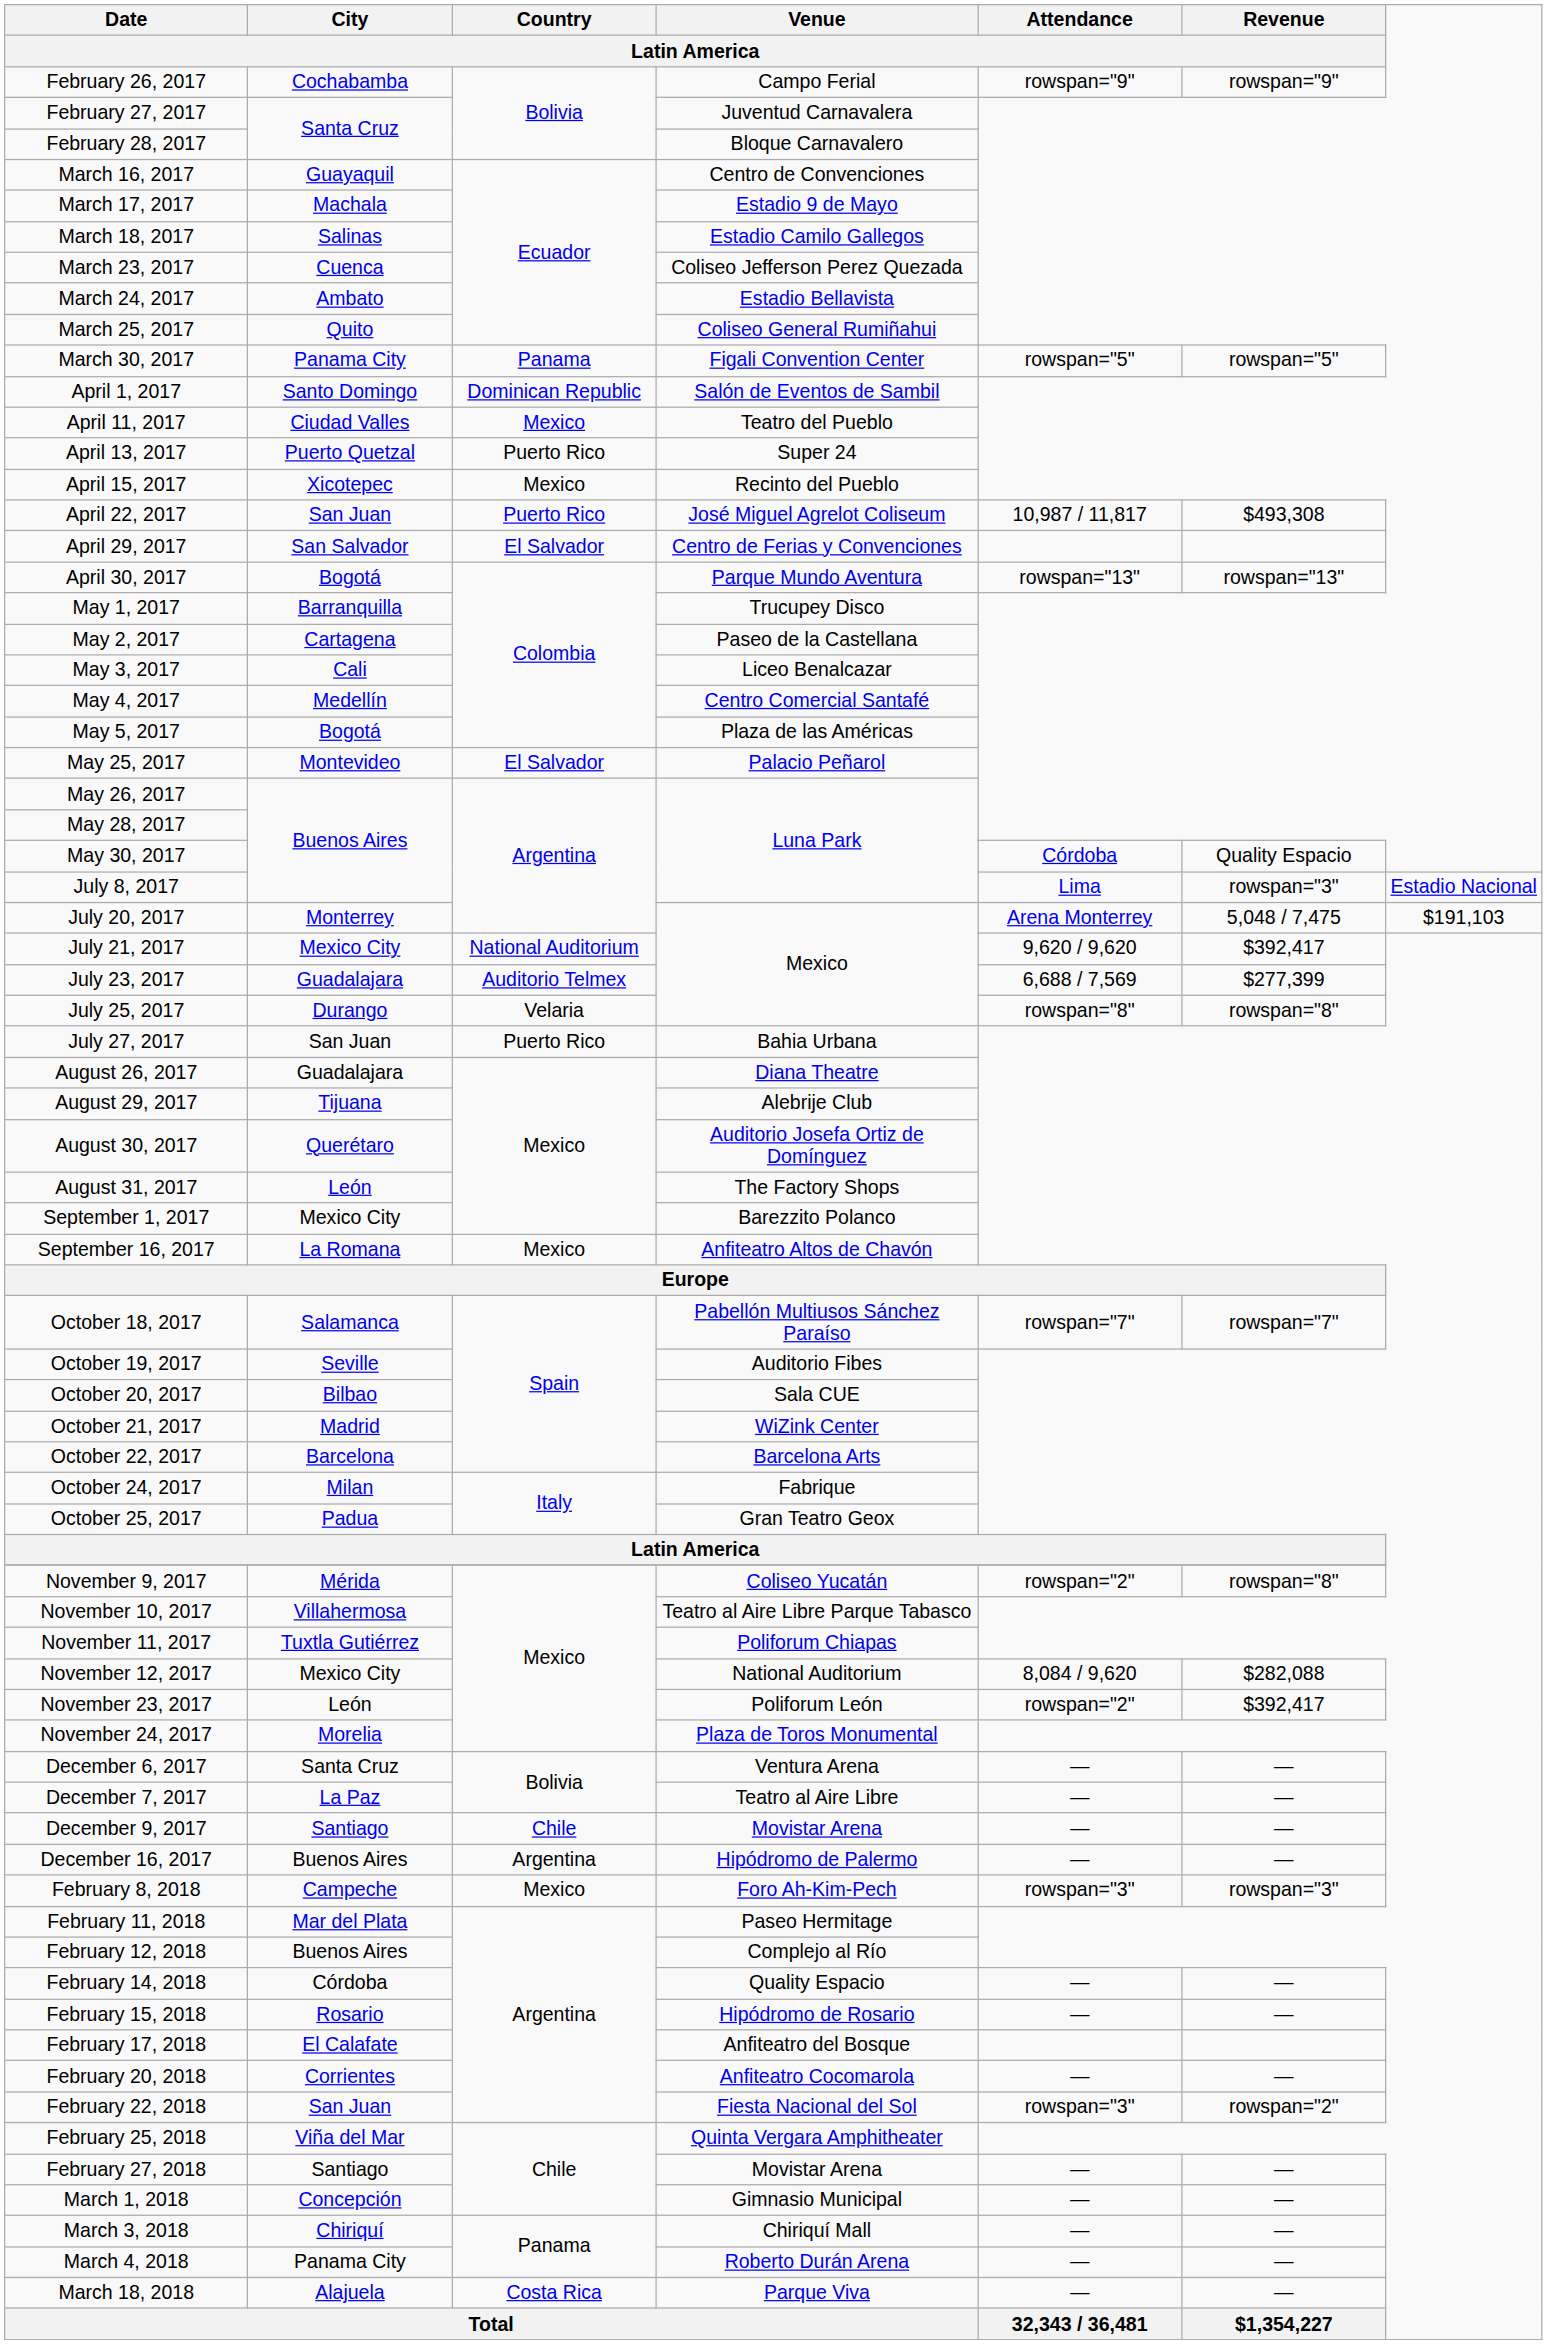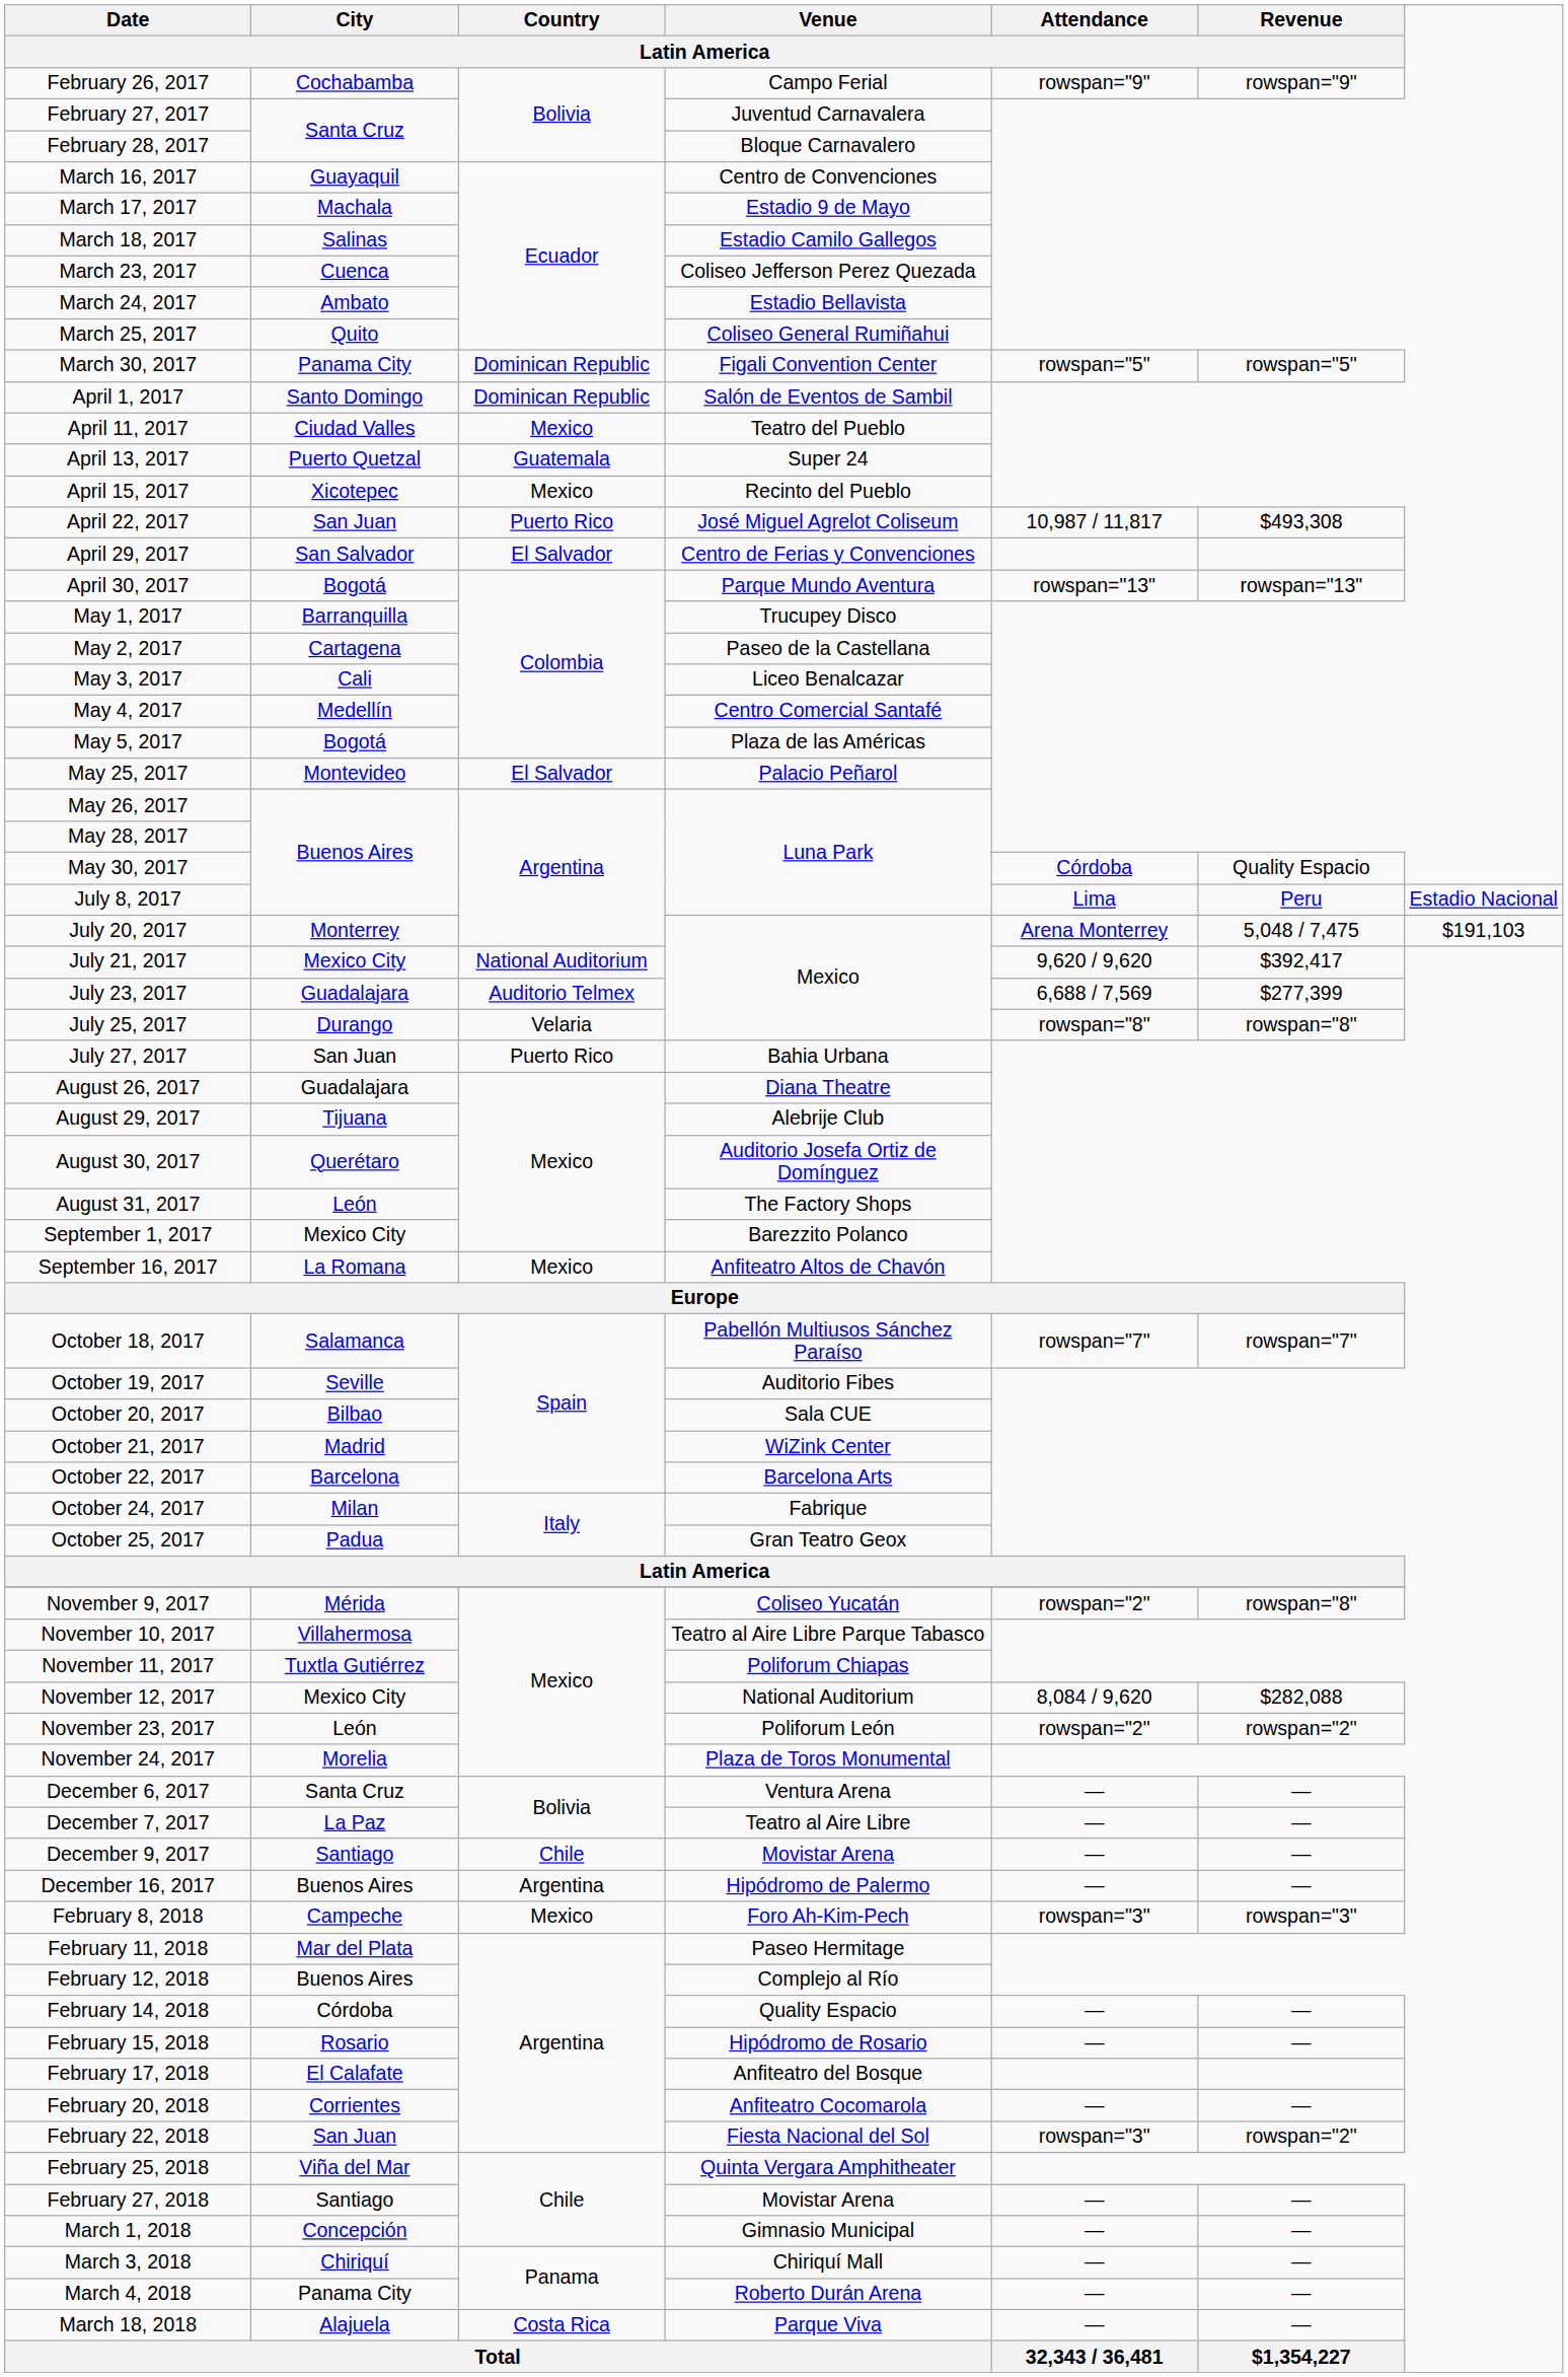March 30, 2017 | Country / Latin America: Panama -> Dominican Republic
April 13, 2017 | Country / Latin America: Puerto Rico -> Guatemala
July 8, 2017 | Revenue / Latin America: rowspan="3" -> Peru
November 23, 2017 | Revenue / Latin America: $392,417 -> rowspan="2"
